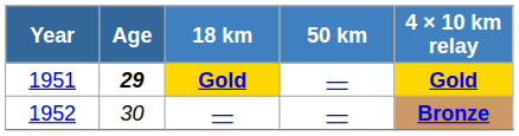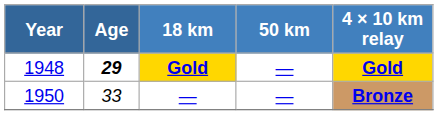row 2 | Year: 1951 -> 1948
row 3 | Year: 1952 -> 1950
row 3 | Age: 30 -> 33
